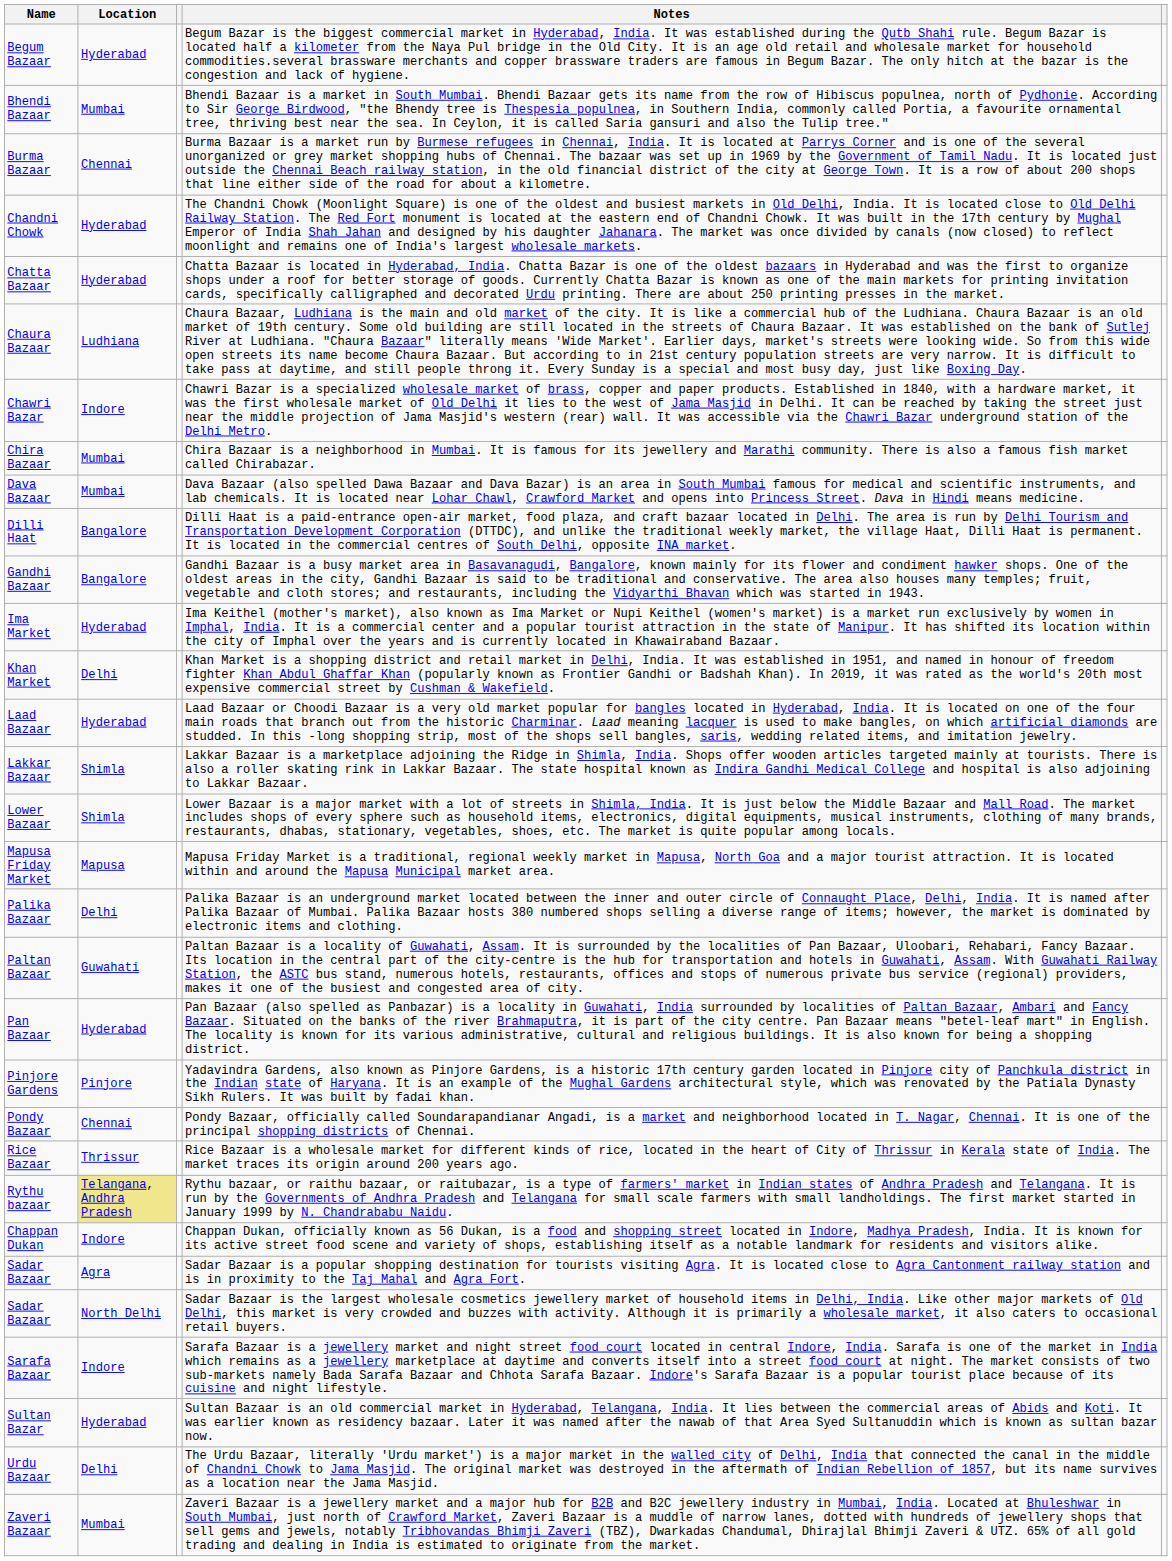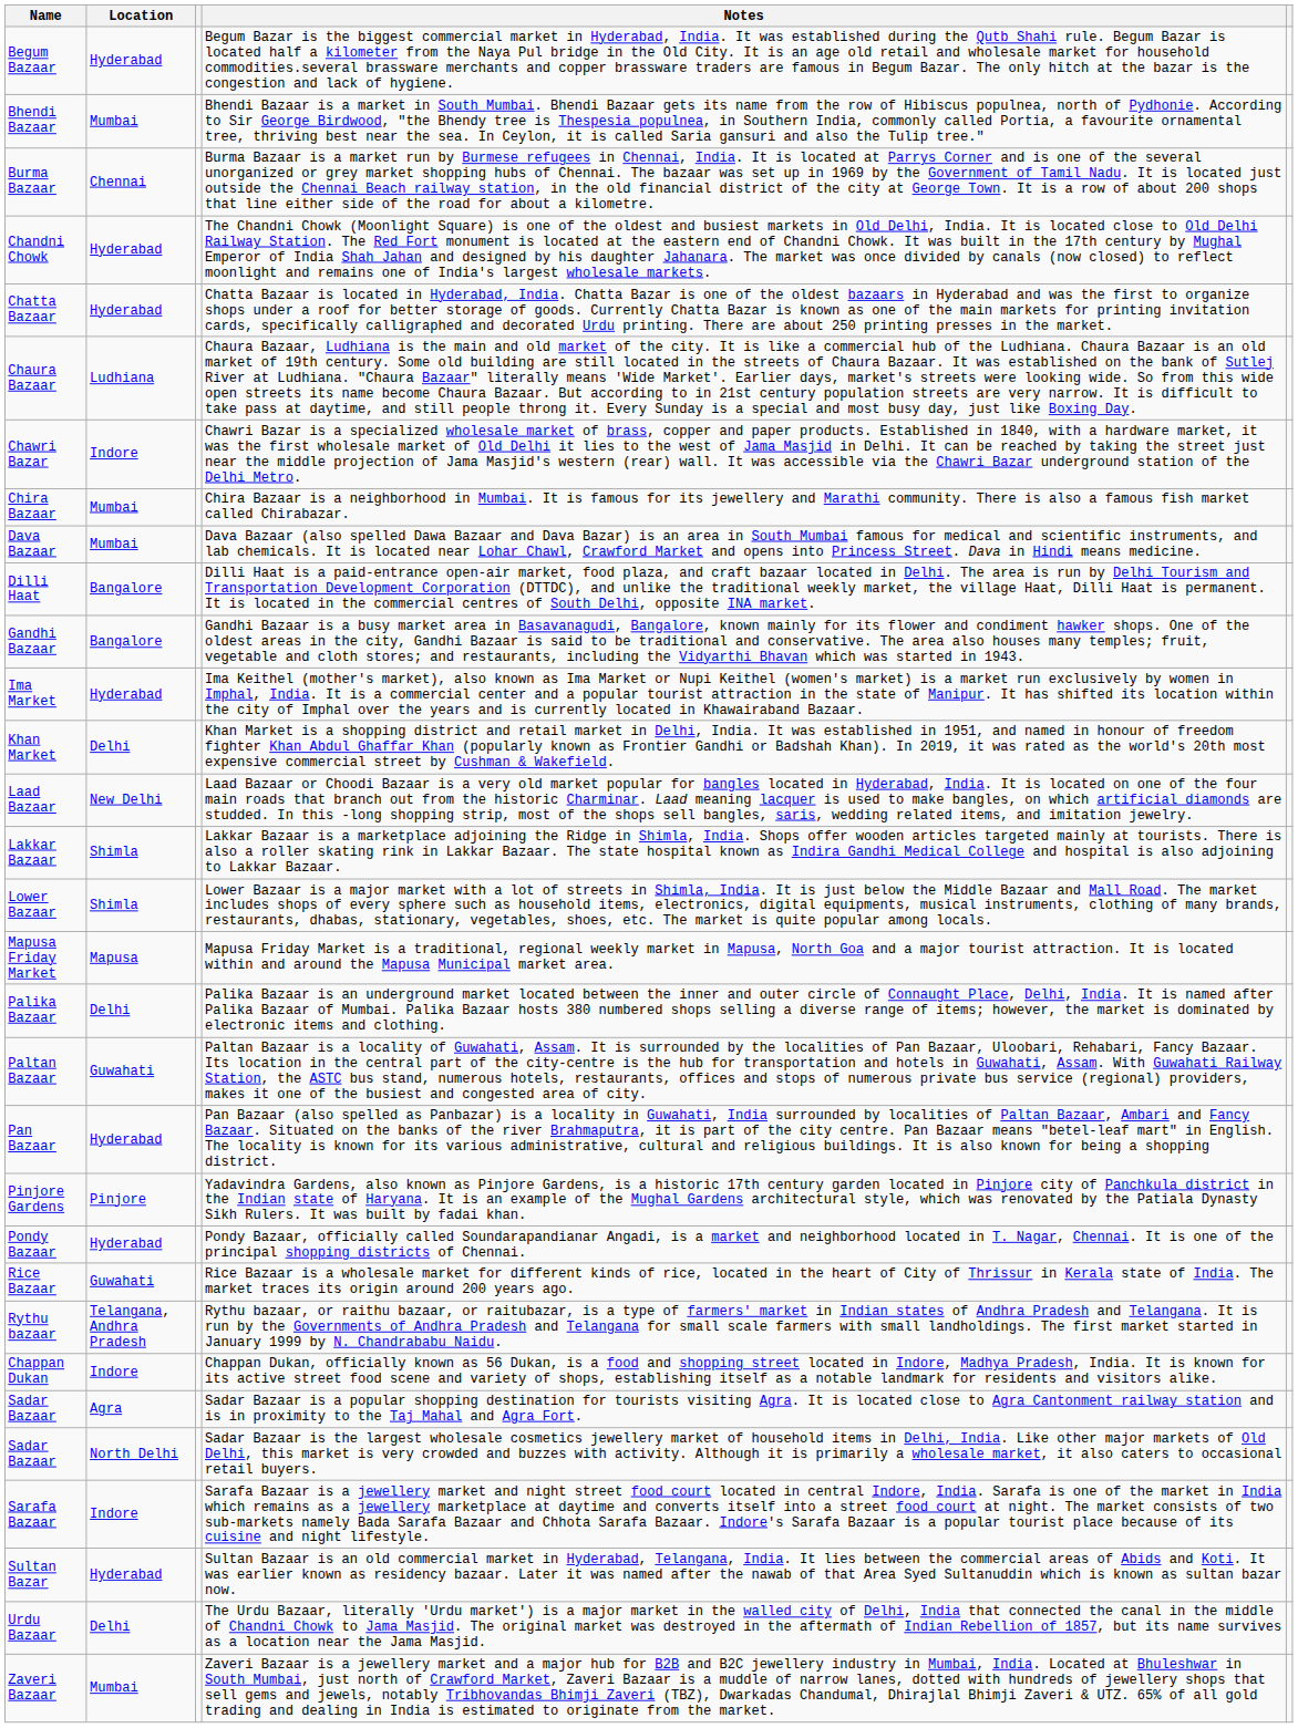row 15 | Location: Hyderabad -> New Delhi
row 23 | Location: Chennai -> Hyderabad
row 24 | Location: Thrissur -> Guwahati
row 25 | Location: khaki background -> no background
